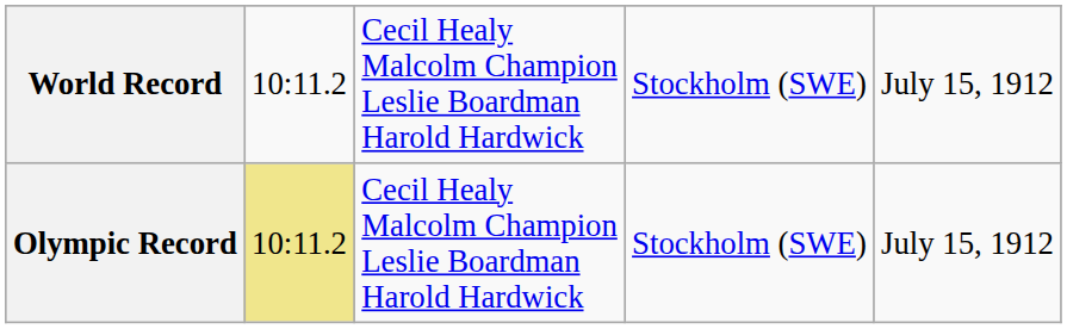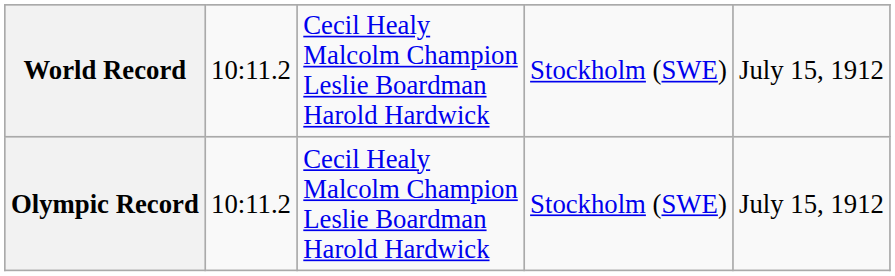Olympic Record | column 2: khaki background -> no background
